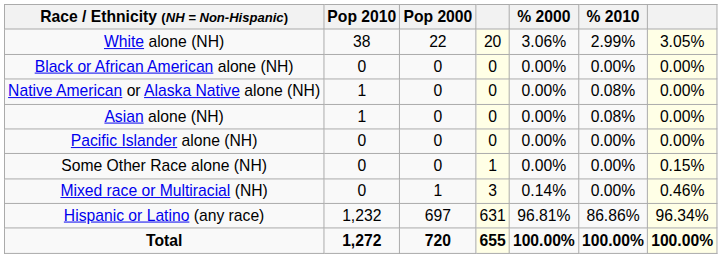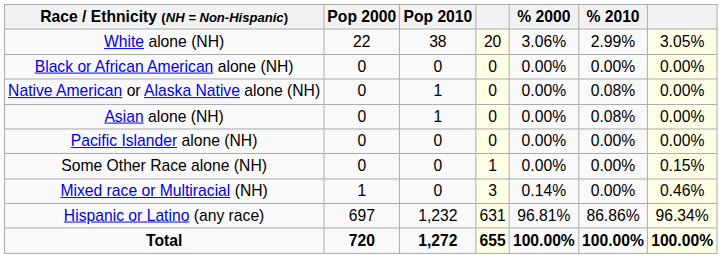columns swapped: Pop 2000 <-> Pop 2010
